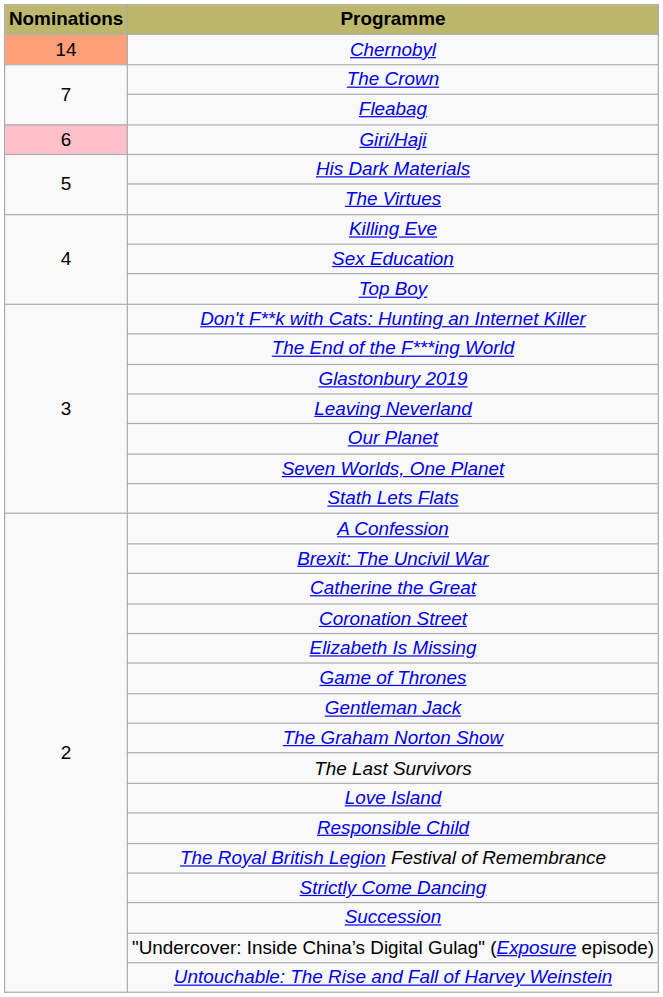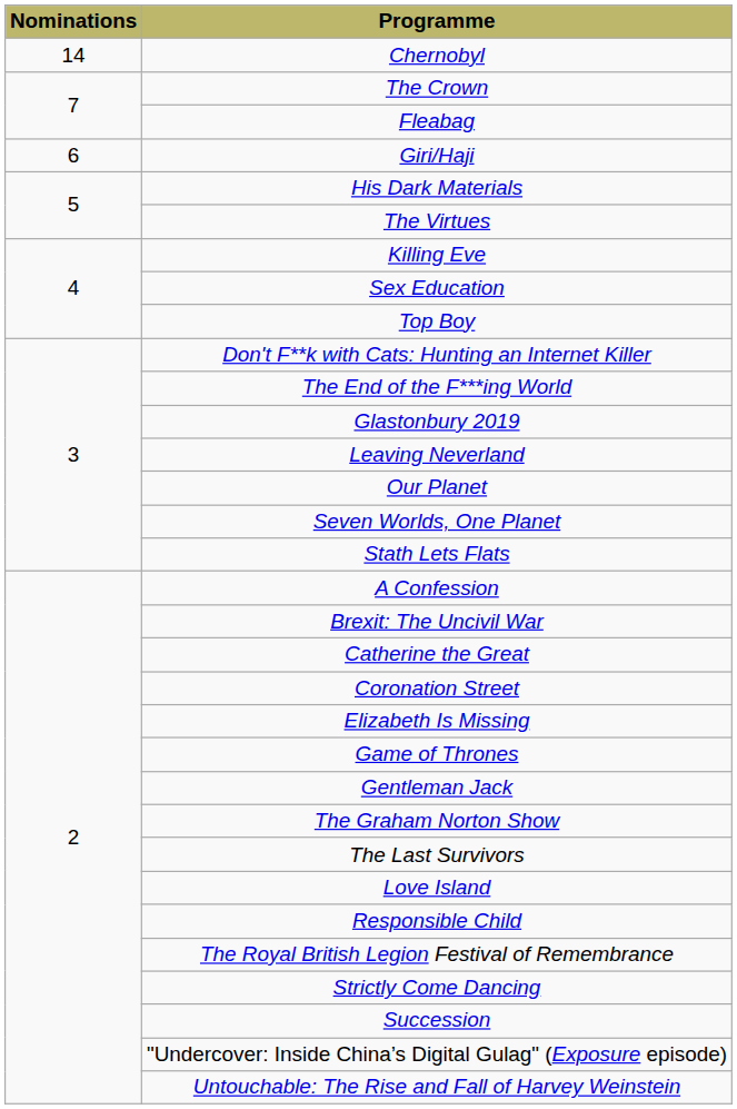Chernobyl | Nominations: lightsalmon background -> no background
Giri/Haji | Nominations: pink background -> no background
